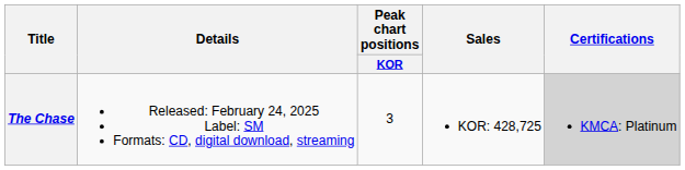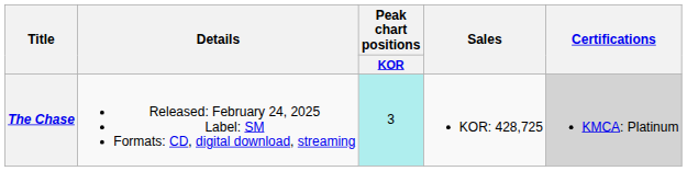The Chase | Peak chart positions / KOR: no background -> paleturquoise background
